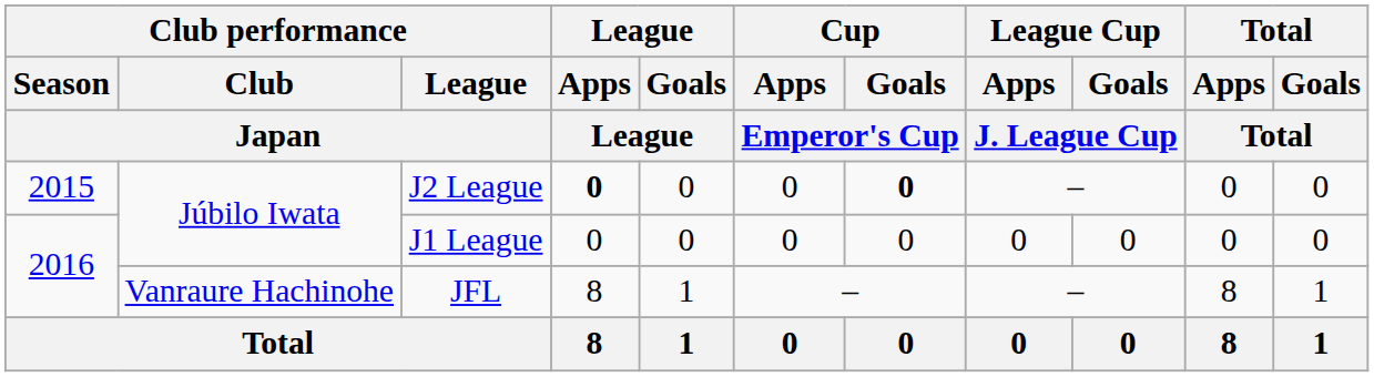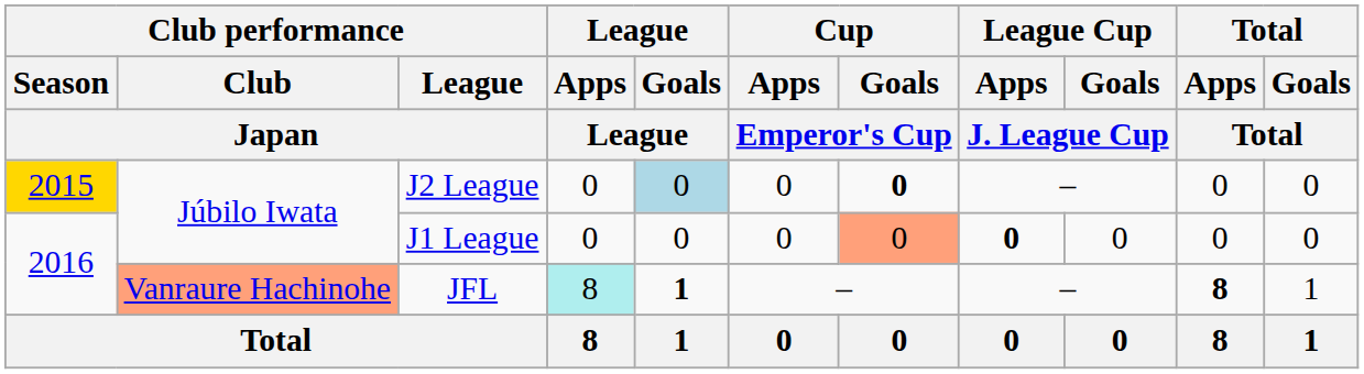J2 League | Club performance / Season / Japan: no background -> gold background
J2 League | League / Apps / League: bold -> normal
J2 League | League / Goals / League: no background -> lightblue background
J1 League | Cup / Goals / Emperor's Cup: no background -> lightsalmon background
J1 League | League Cup / Apps / J. League Cup: normal -> bold
JFL | Club performance / Club / Japan: no background -> lightsalmon background
JFL | League / Apps / League: no background -> paleturquoise background
JFL | League / Goals / League: normal -> bold
JFL | Total / Apps / Total: normal -> bold
